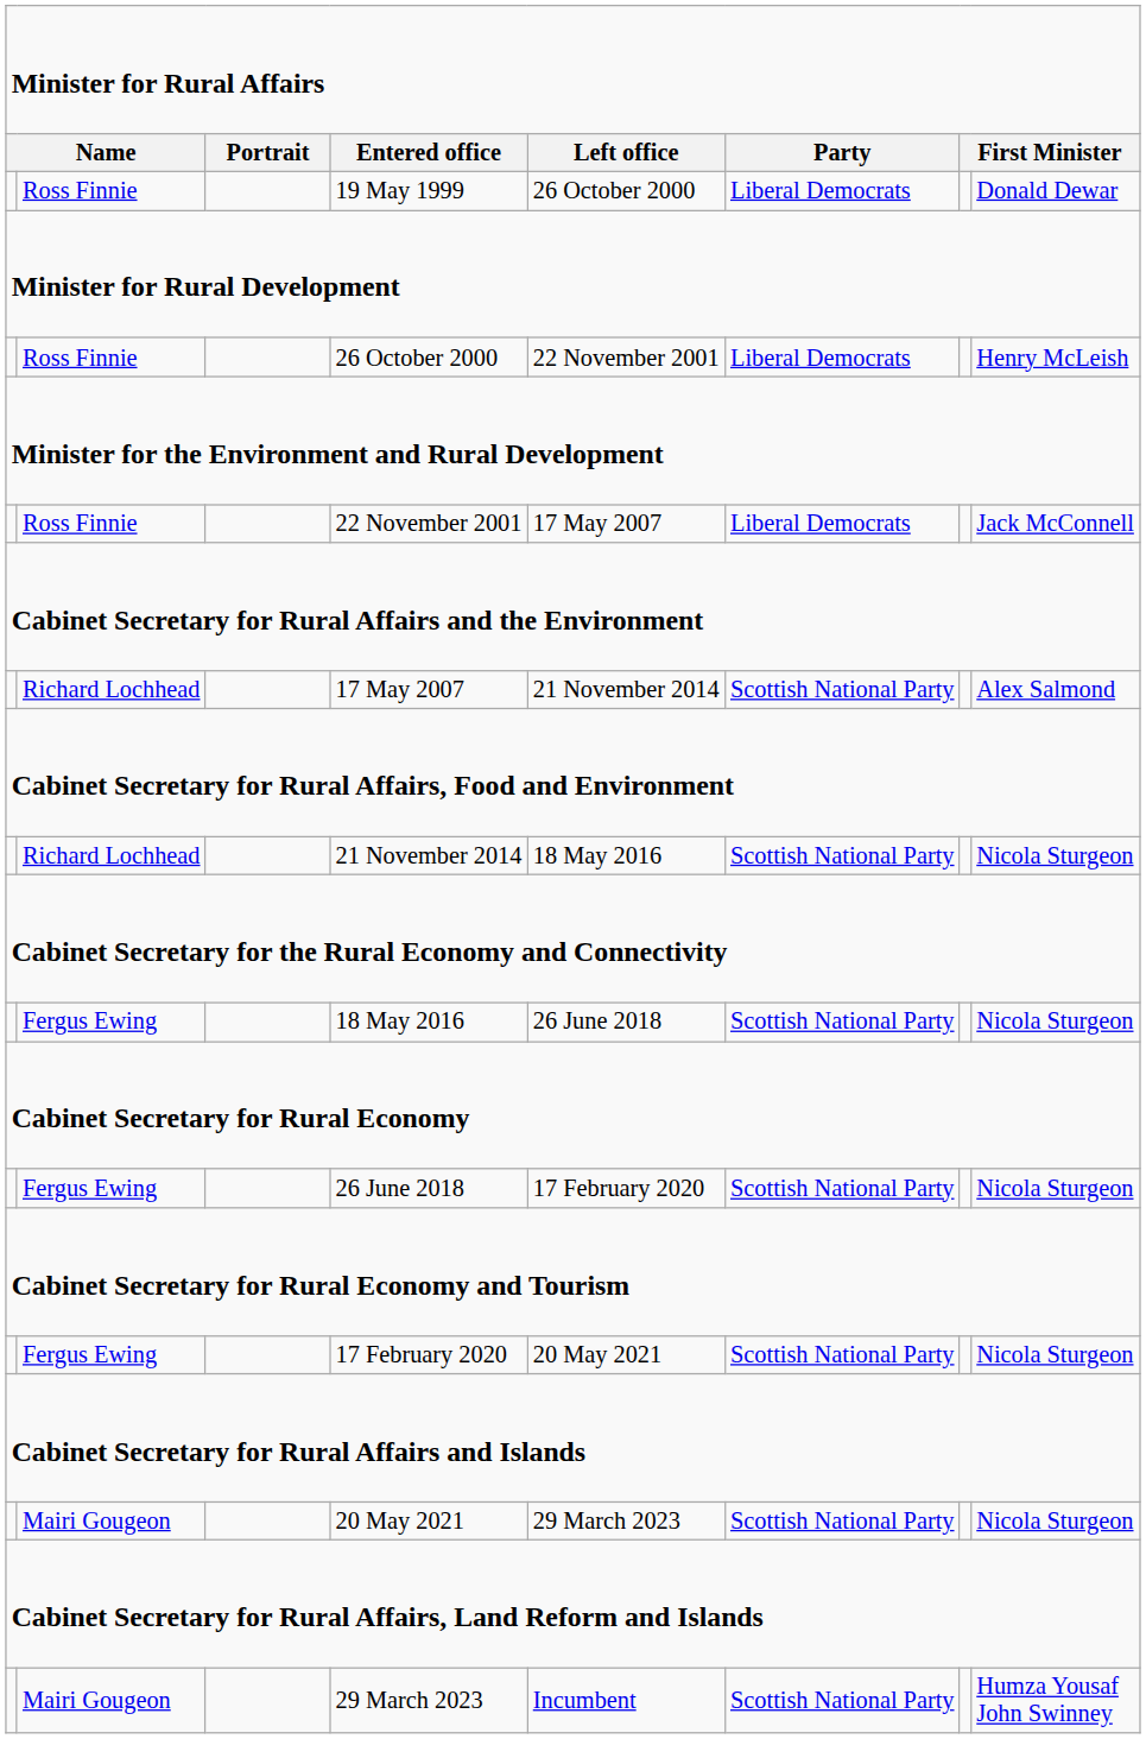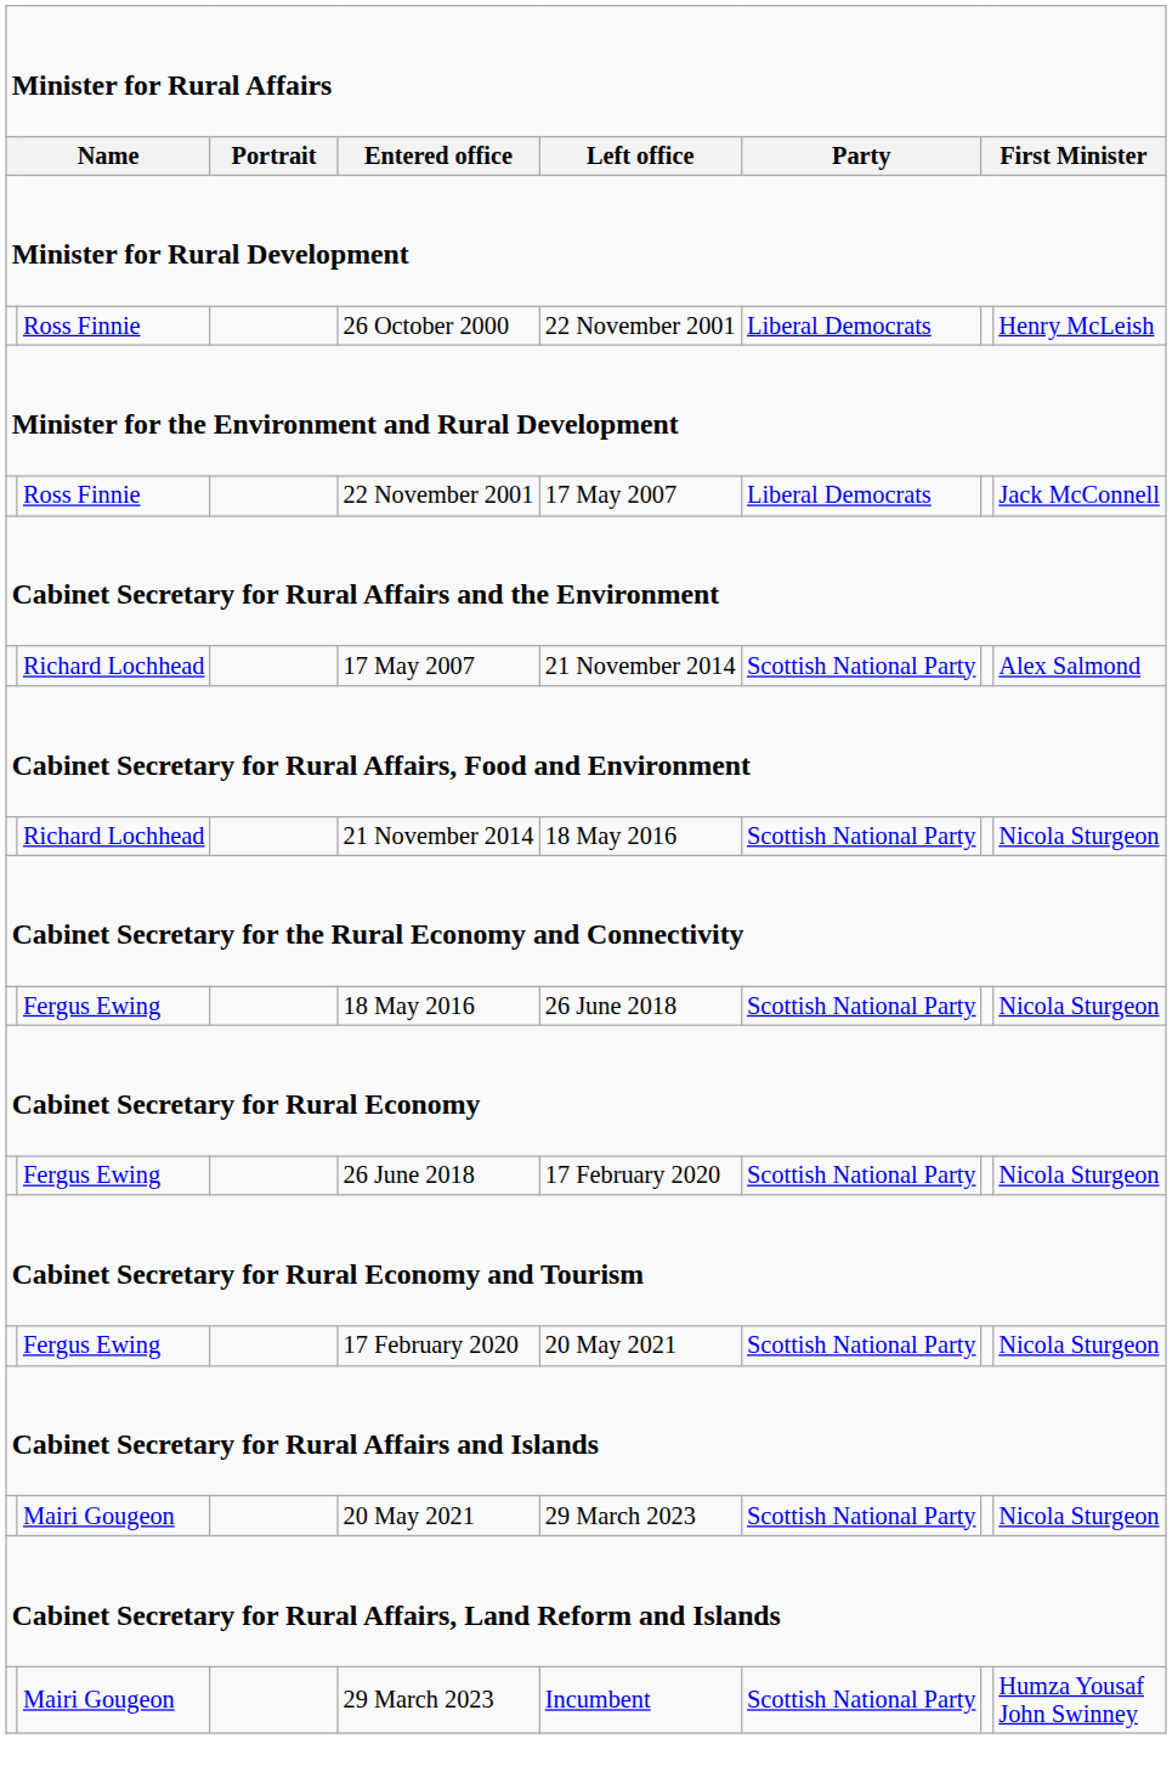- row: Ross Finnie | 19 May 1999 | 26 October 2000 | Liberal Democrats | Donald Dewar
